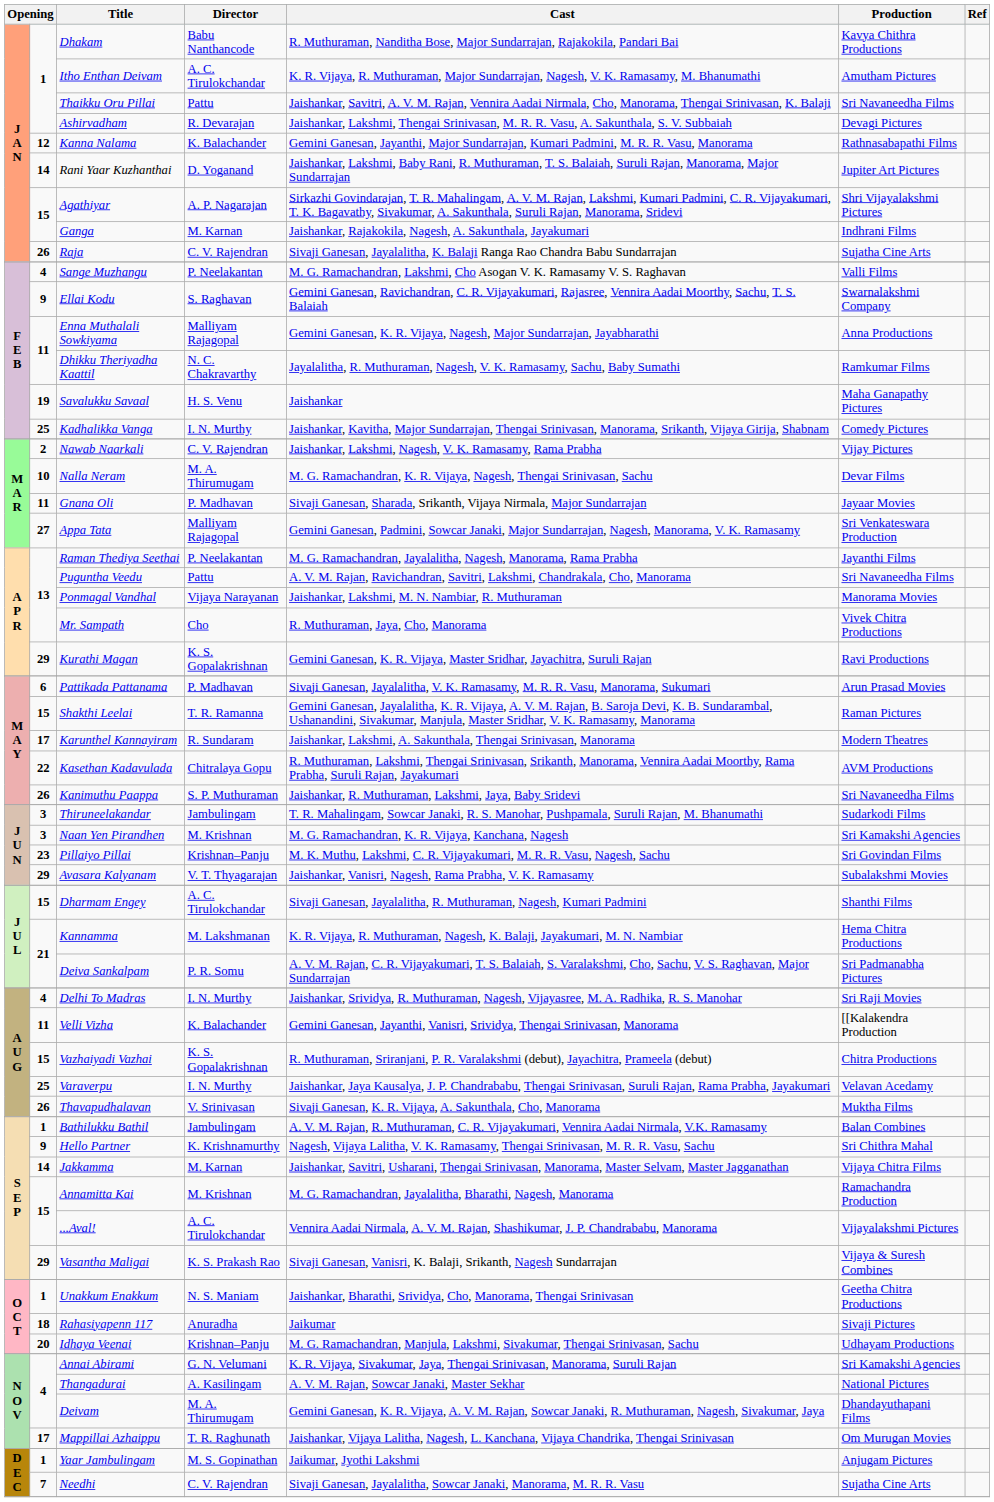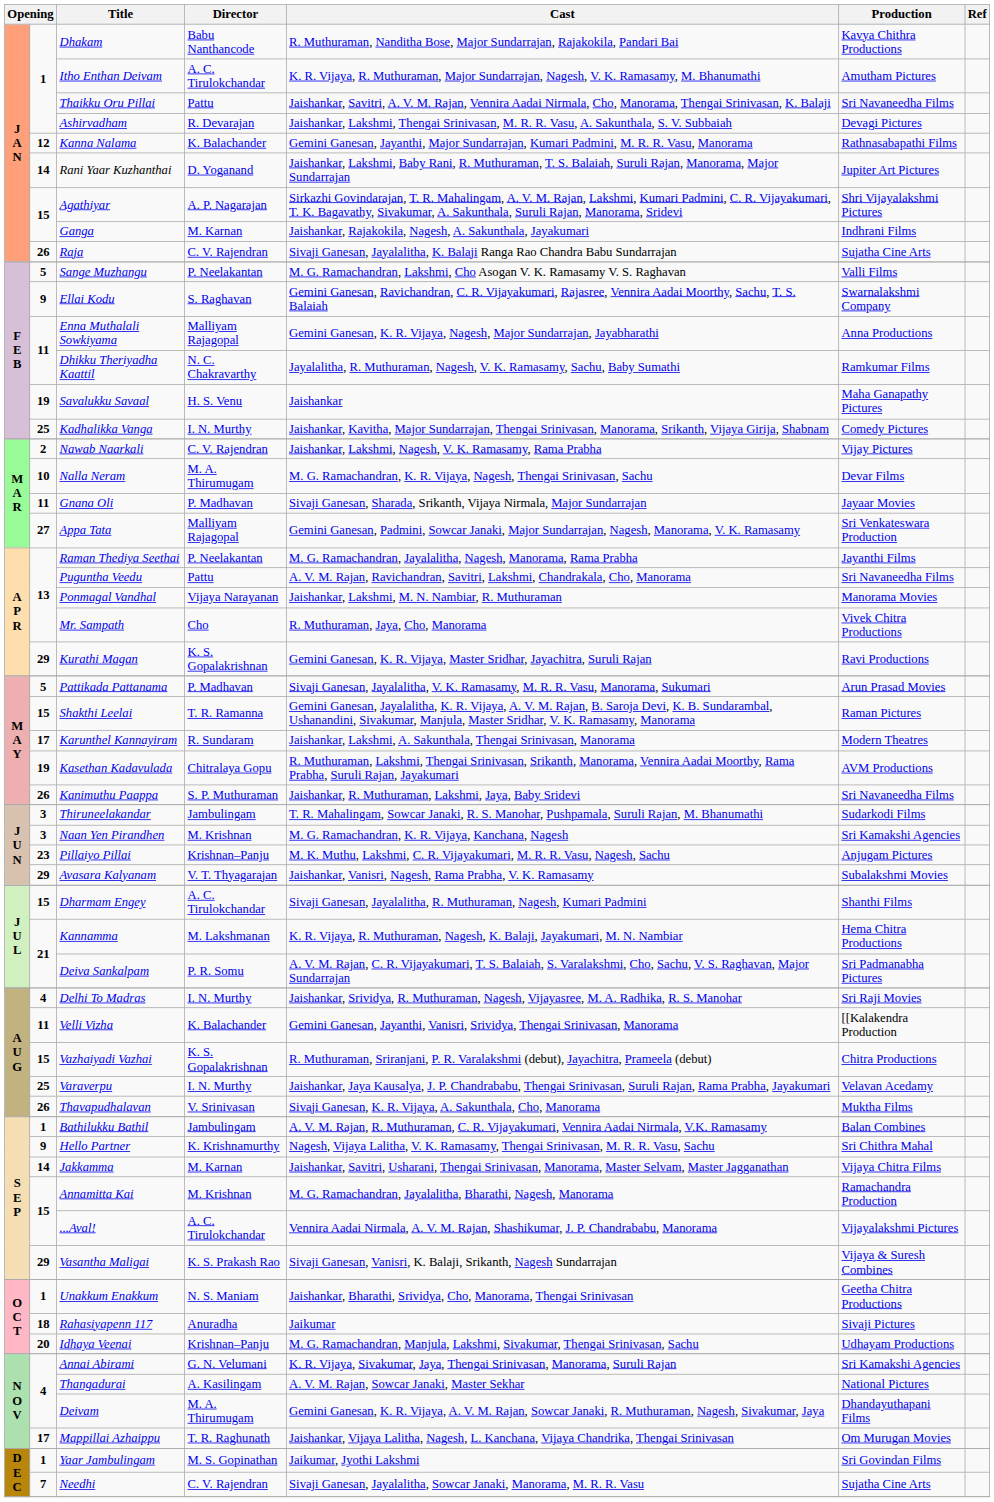Sange Muzhangu | column 2: 4 -> 5
Pattikada Pattanama | column 2: 6 -> 5
Kasethan Kadavulada | column 2: 22 -> 19
Pillaiyo Pillai | Production: Sri Govindan Films -> Anjugam Pictures
Yaar Jambulingam | Production: Anjugam Pictures -> Sri Govindan Films
